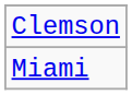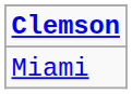row 1 | column 1: normal -> bold
